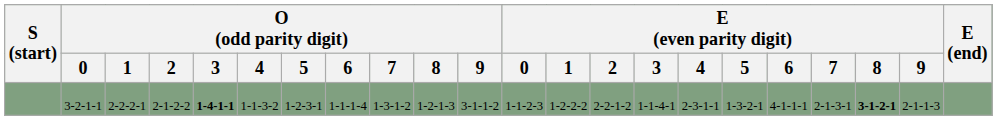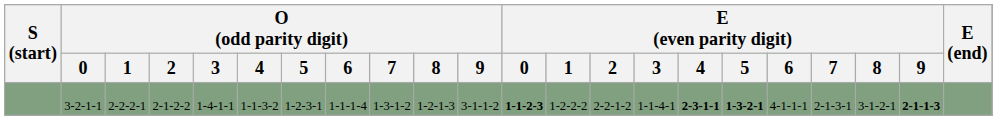row 3 | O (odd parity digit) / 3: bold -> normal
row 3 | E (even parity digit) / 0: normal -> bold
row 3 | E (even parity digit) / 4: normal -> bold
row 3 | E (even parity digit) / 5: normal -> bold
row 3 | E (even parity digit) / 8: bold -> normal
row 3 | E (even parity digit) / 9: normal -> bold
